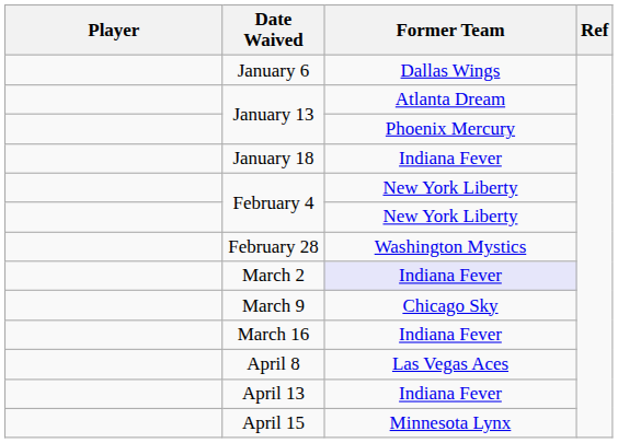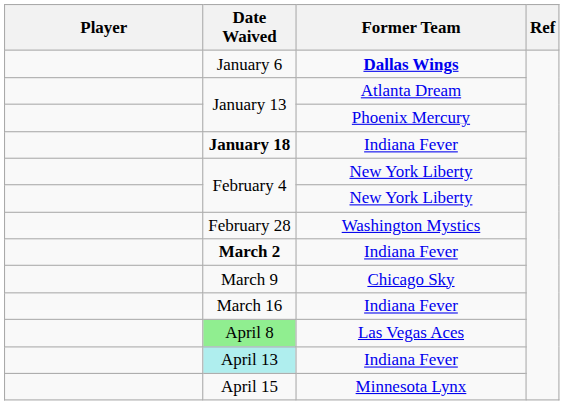January 6 | Former Team: normal -> bold
January 18 | Date Waived: normal -> bold
March 2 | Date Waived: normal -> bold
March 2 | Former Team: lavender background -> no background
April 8 | Date Waived: no background -> lightgreen background
April 13 | Date Waived: no background -> paleturquoise background
